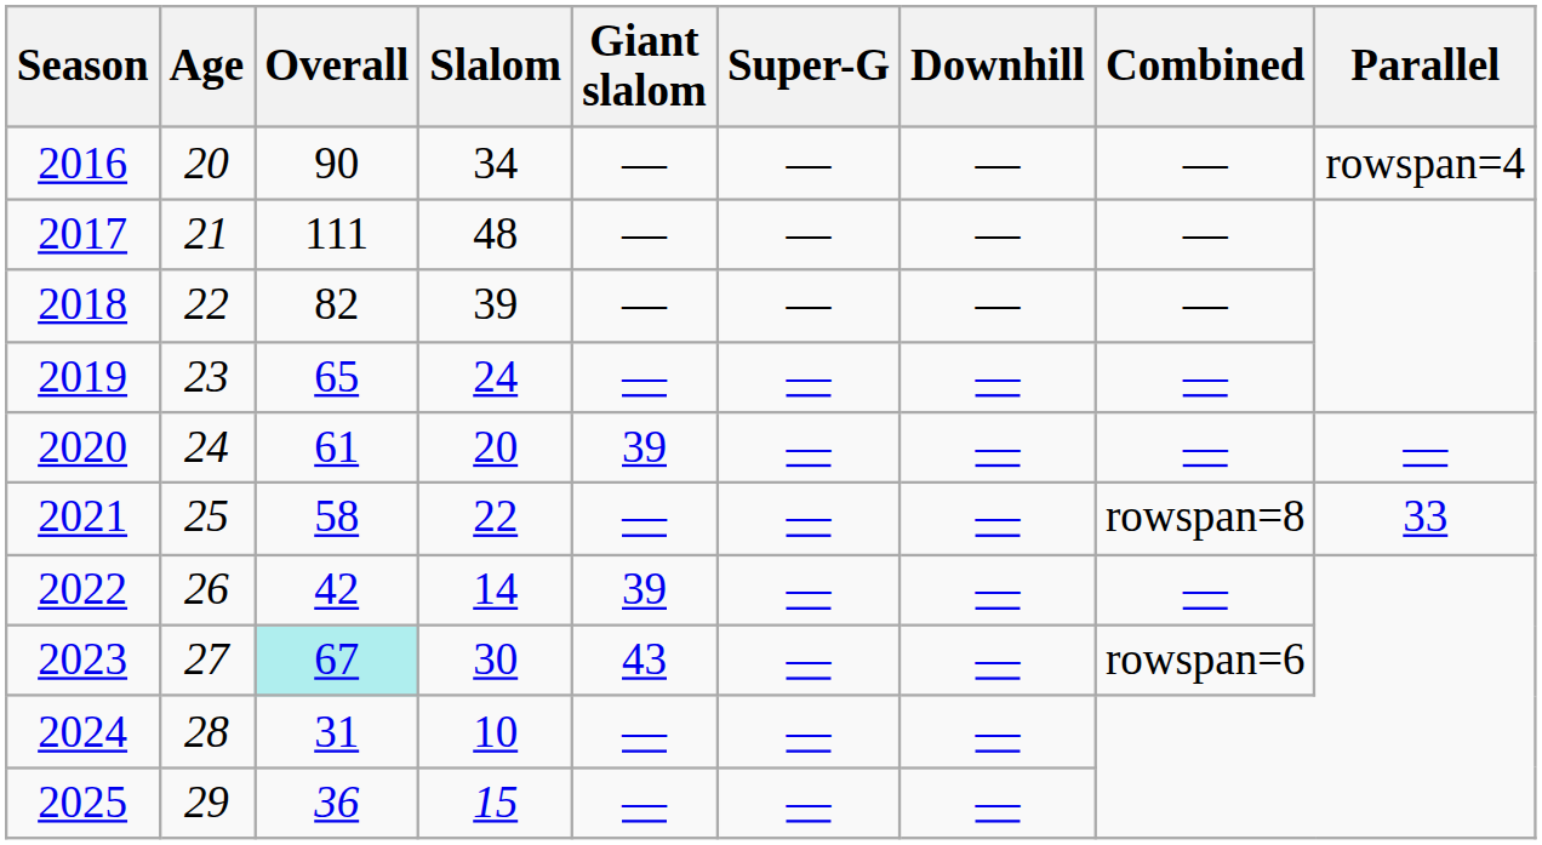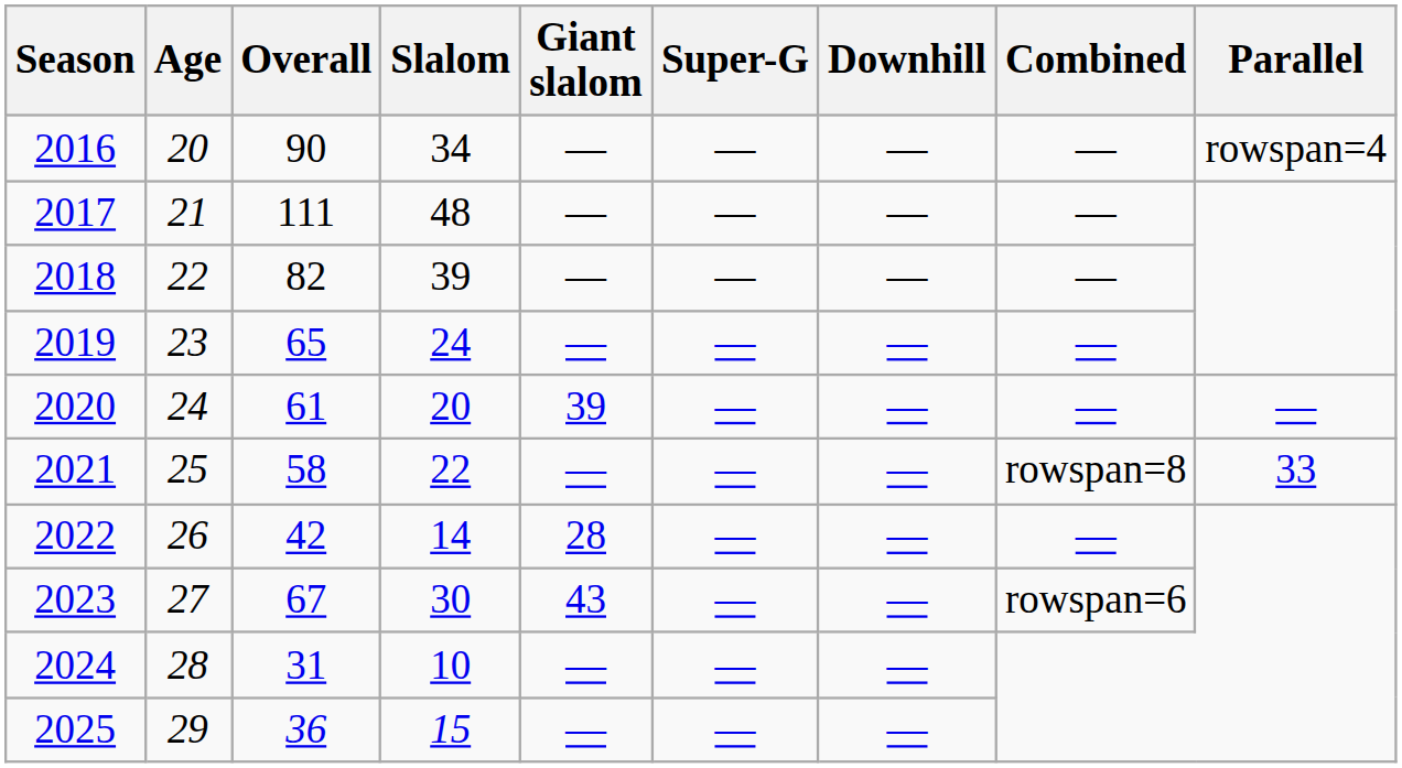2022 | Giant slalom: 39 -> 28
2023 | Overall: paleturquoise background -> no background
